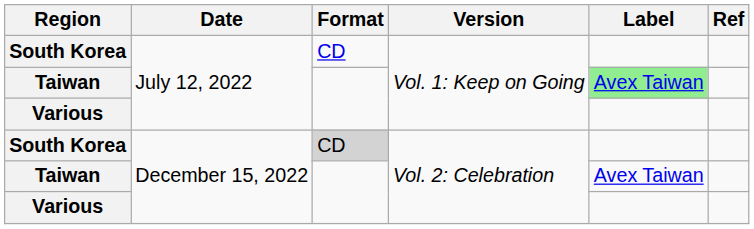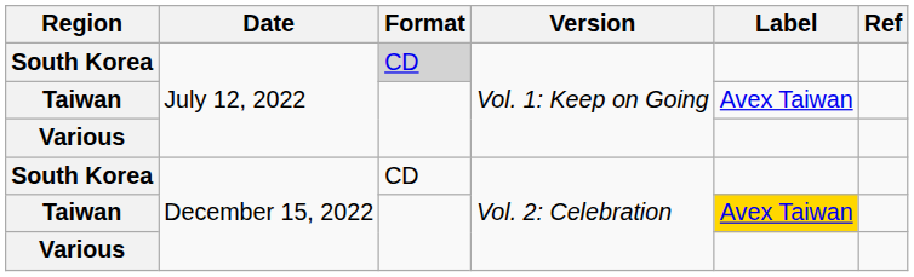South Korea / July 12, 2022 | Format: no background -> lightgrey background
Taiwan / July 12, 2022 | Label: lightgreen background -> no background
South Korea / December 15, 2022 | Format: lightgrey background -> no background
Taiwan / December 15, 2022 | Label: no background -> gold background
